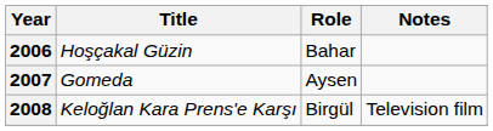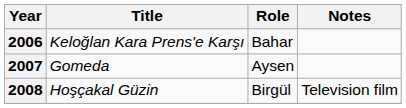2006 | Title: Hoşçakal Güzin -> Keloğlan Kara Prens'e Karşı
2008 | Title: Keloğlan Kara Prens'e Karşı -> Hoşçakal Güzin
